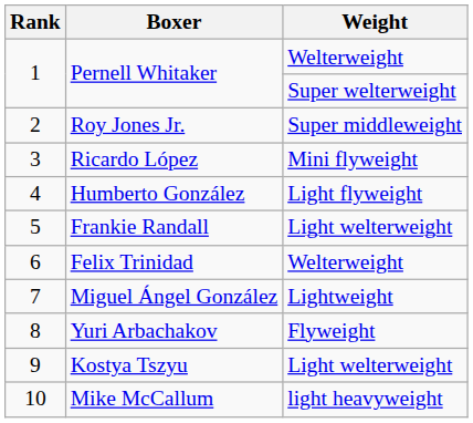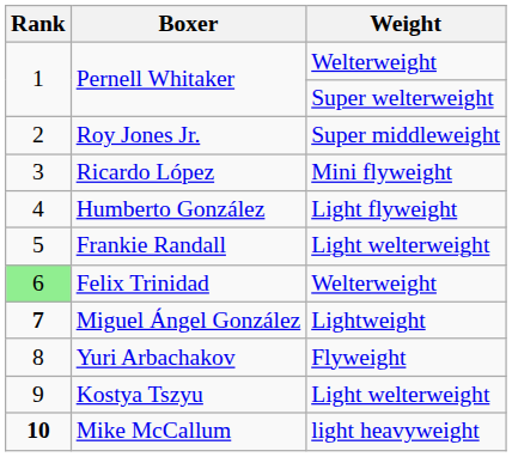Felix Trinidad | Rank: no background -> lightgreen background
Miguel Ángel González | Rank: normal -> bold
Mike McCallum | Rank: normal -> bold
